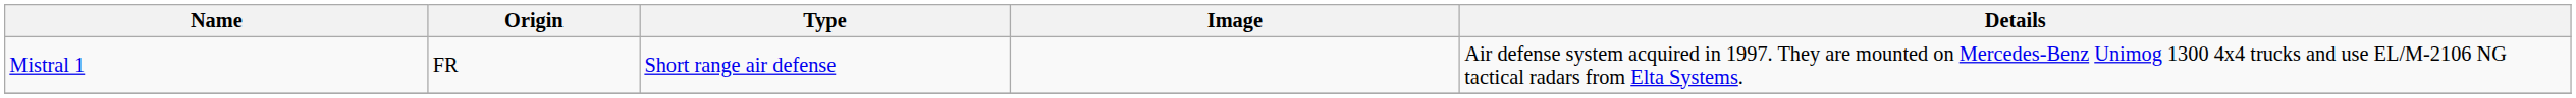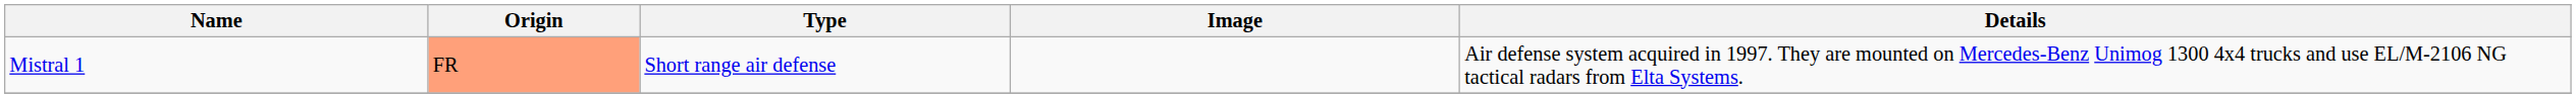Mistral 1 | Origin: no background -> lightsalmon background
